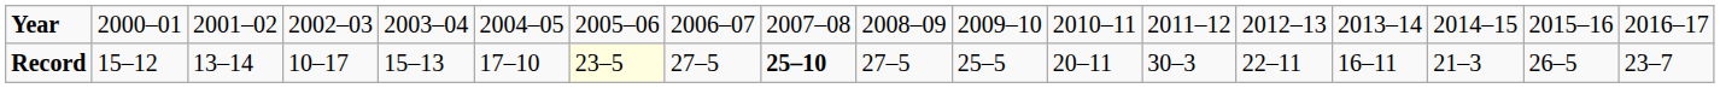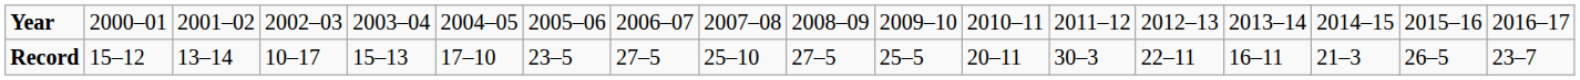Record | column 7: lightyellow background -> no background
Record | column 9: bold -> normal
